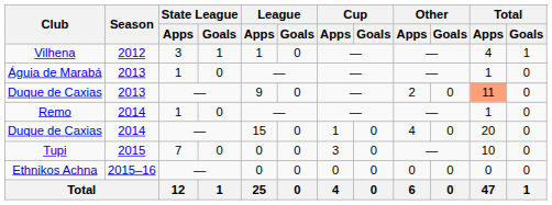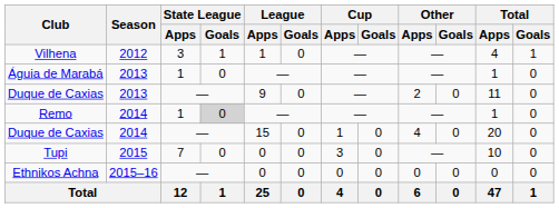Duque de Caxias / 2013 | Total / Apps: lightsalmon background -> no background
Remo | State League / Goals: no background -> lightgrey background
